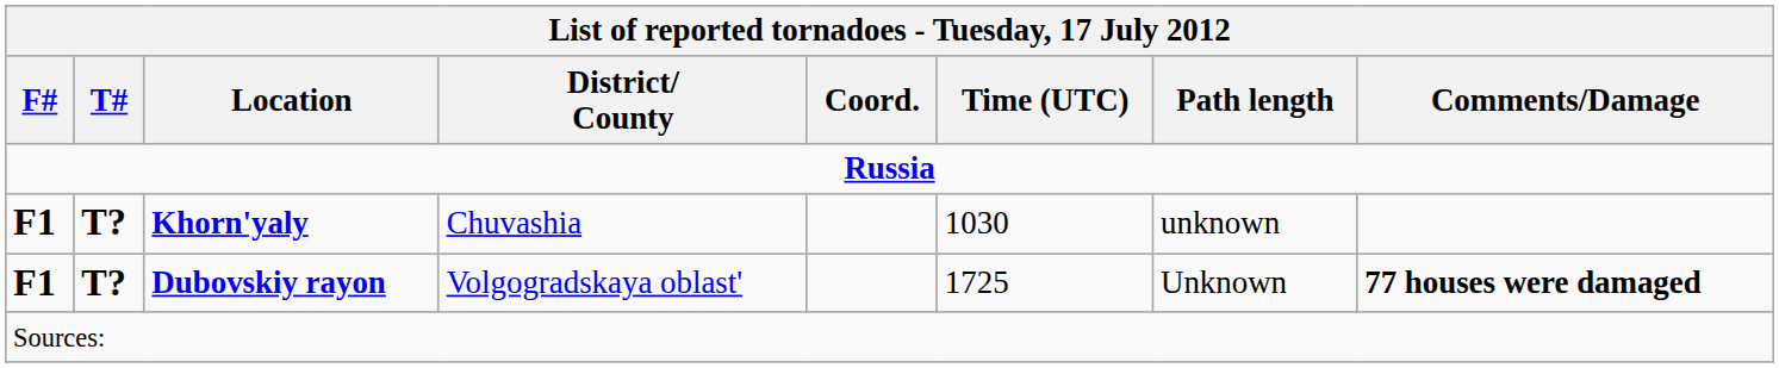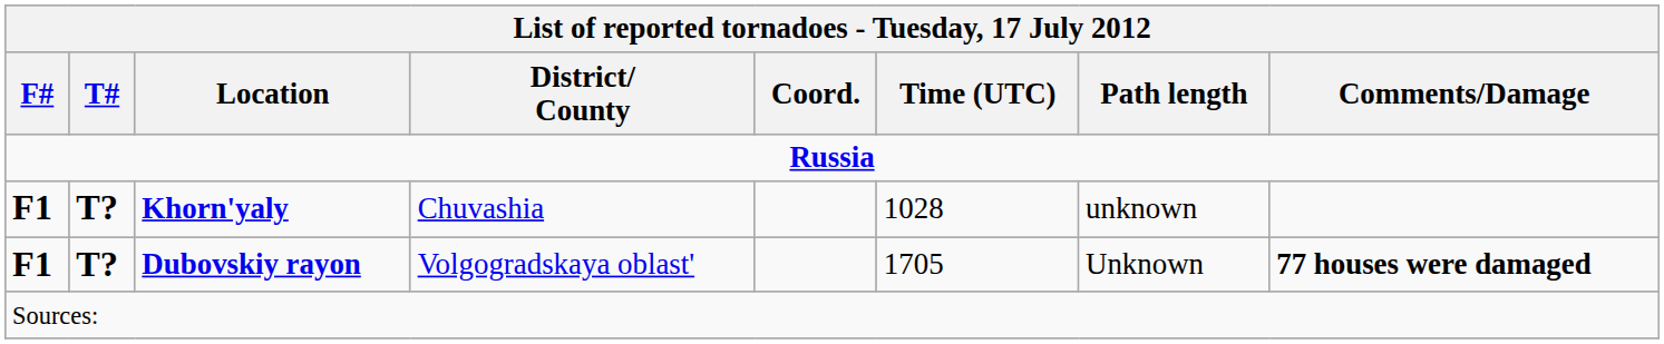Khorn'yaly | Time (UTC): 1030 -> 1028
Dubovskiy rayon | Time (UTC): 1725 -> 1705
